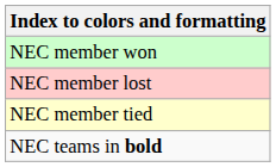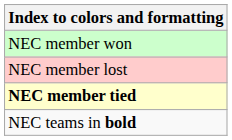row 4 | column 1: normal -> bold
